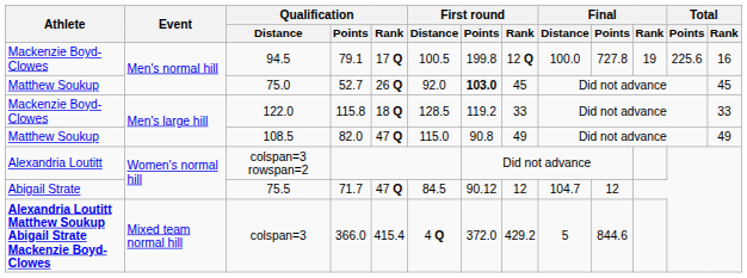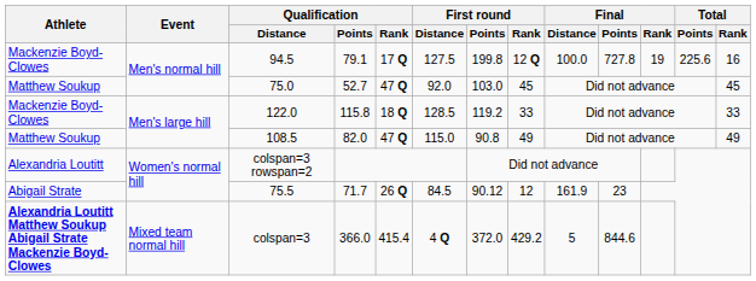94.5 | First round / Distance: 100.5 -> 127.5
75.0 | Qualification / Rank: 26 Q -> 47 Q
75.0 | First round / Points: bold -> normal
75.5 | Qualification / Rank: 47 Q -> 26 Q
75.5 | Final / Distance: 104.7 -> 161.9
75.5 | Final / Points: 12 -> 23
